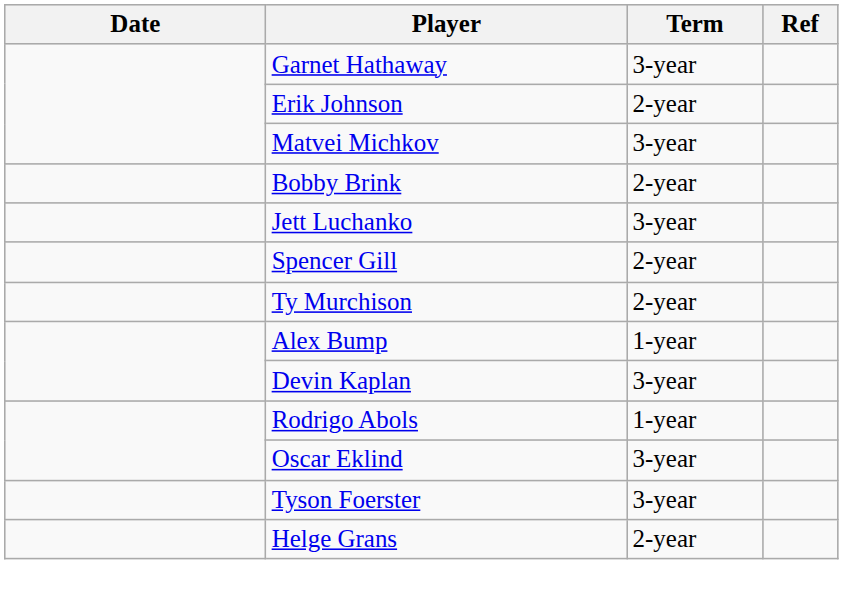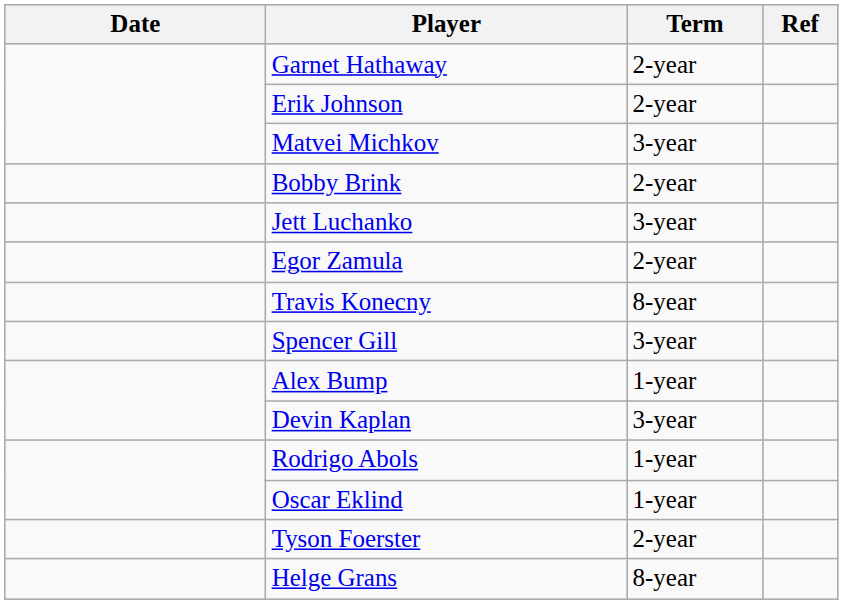Garnet Hathaway | Term: 3-year -> 2-year
+ row: Egor Zamula | 2-year
+ row: Travis Konecny | 8-year
Spencer Gill | Term: 2-year -> 3-year
- row: Ty Murchison | 2-year
Oscar Eklind | Term: 3-year -> 1-year
Tyson Foerster | Term: 3-year -> 2-year
Helge Grans | Term: 2-year -> 8-year
